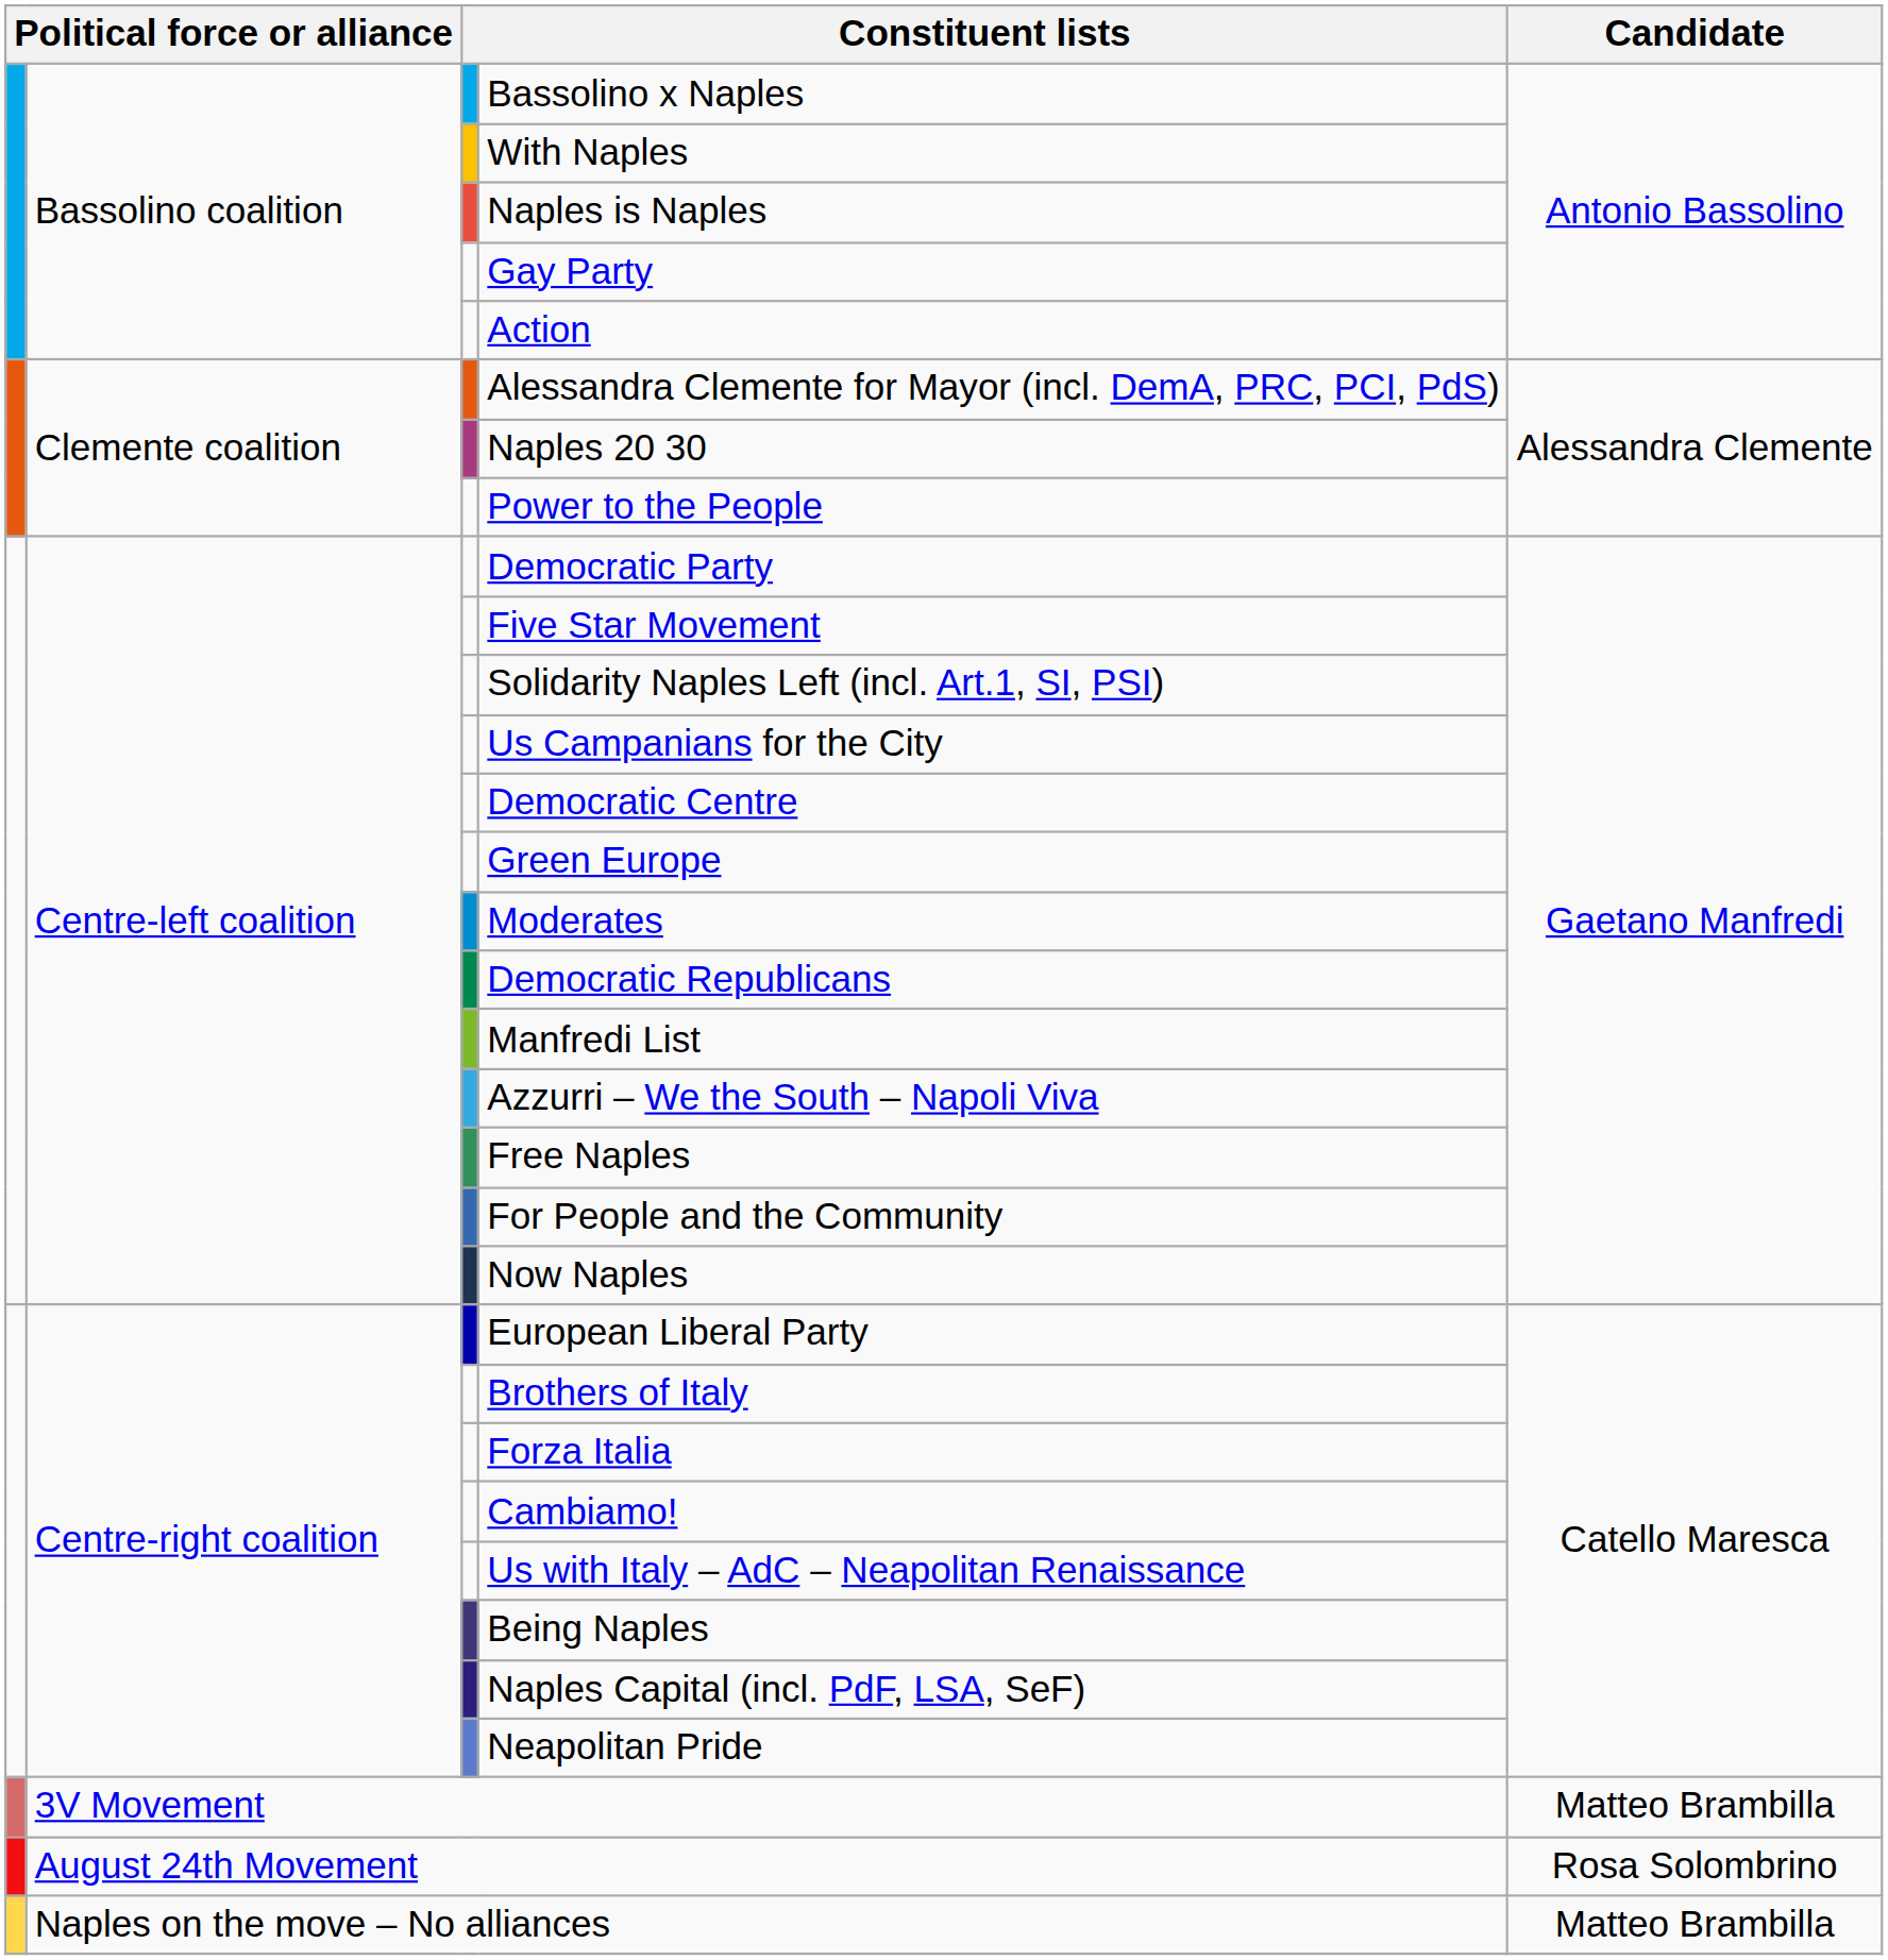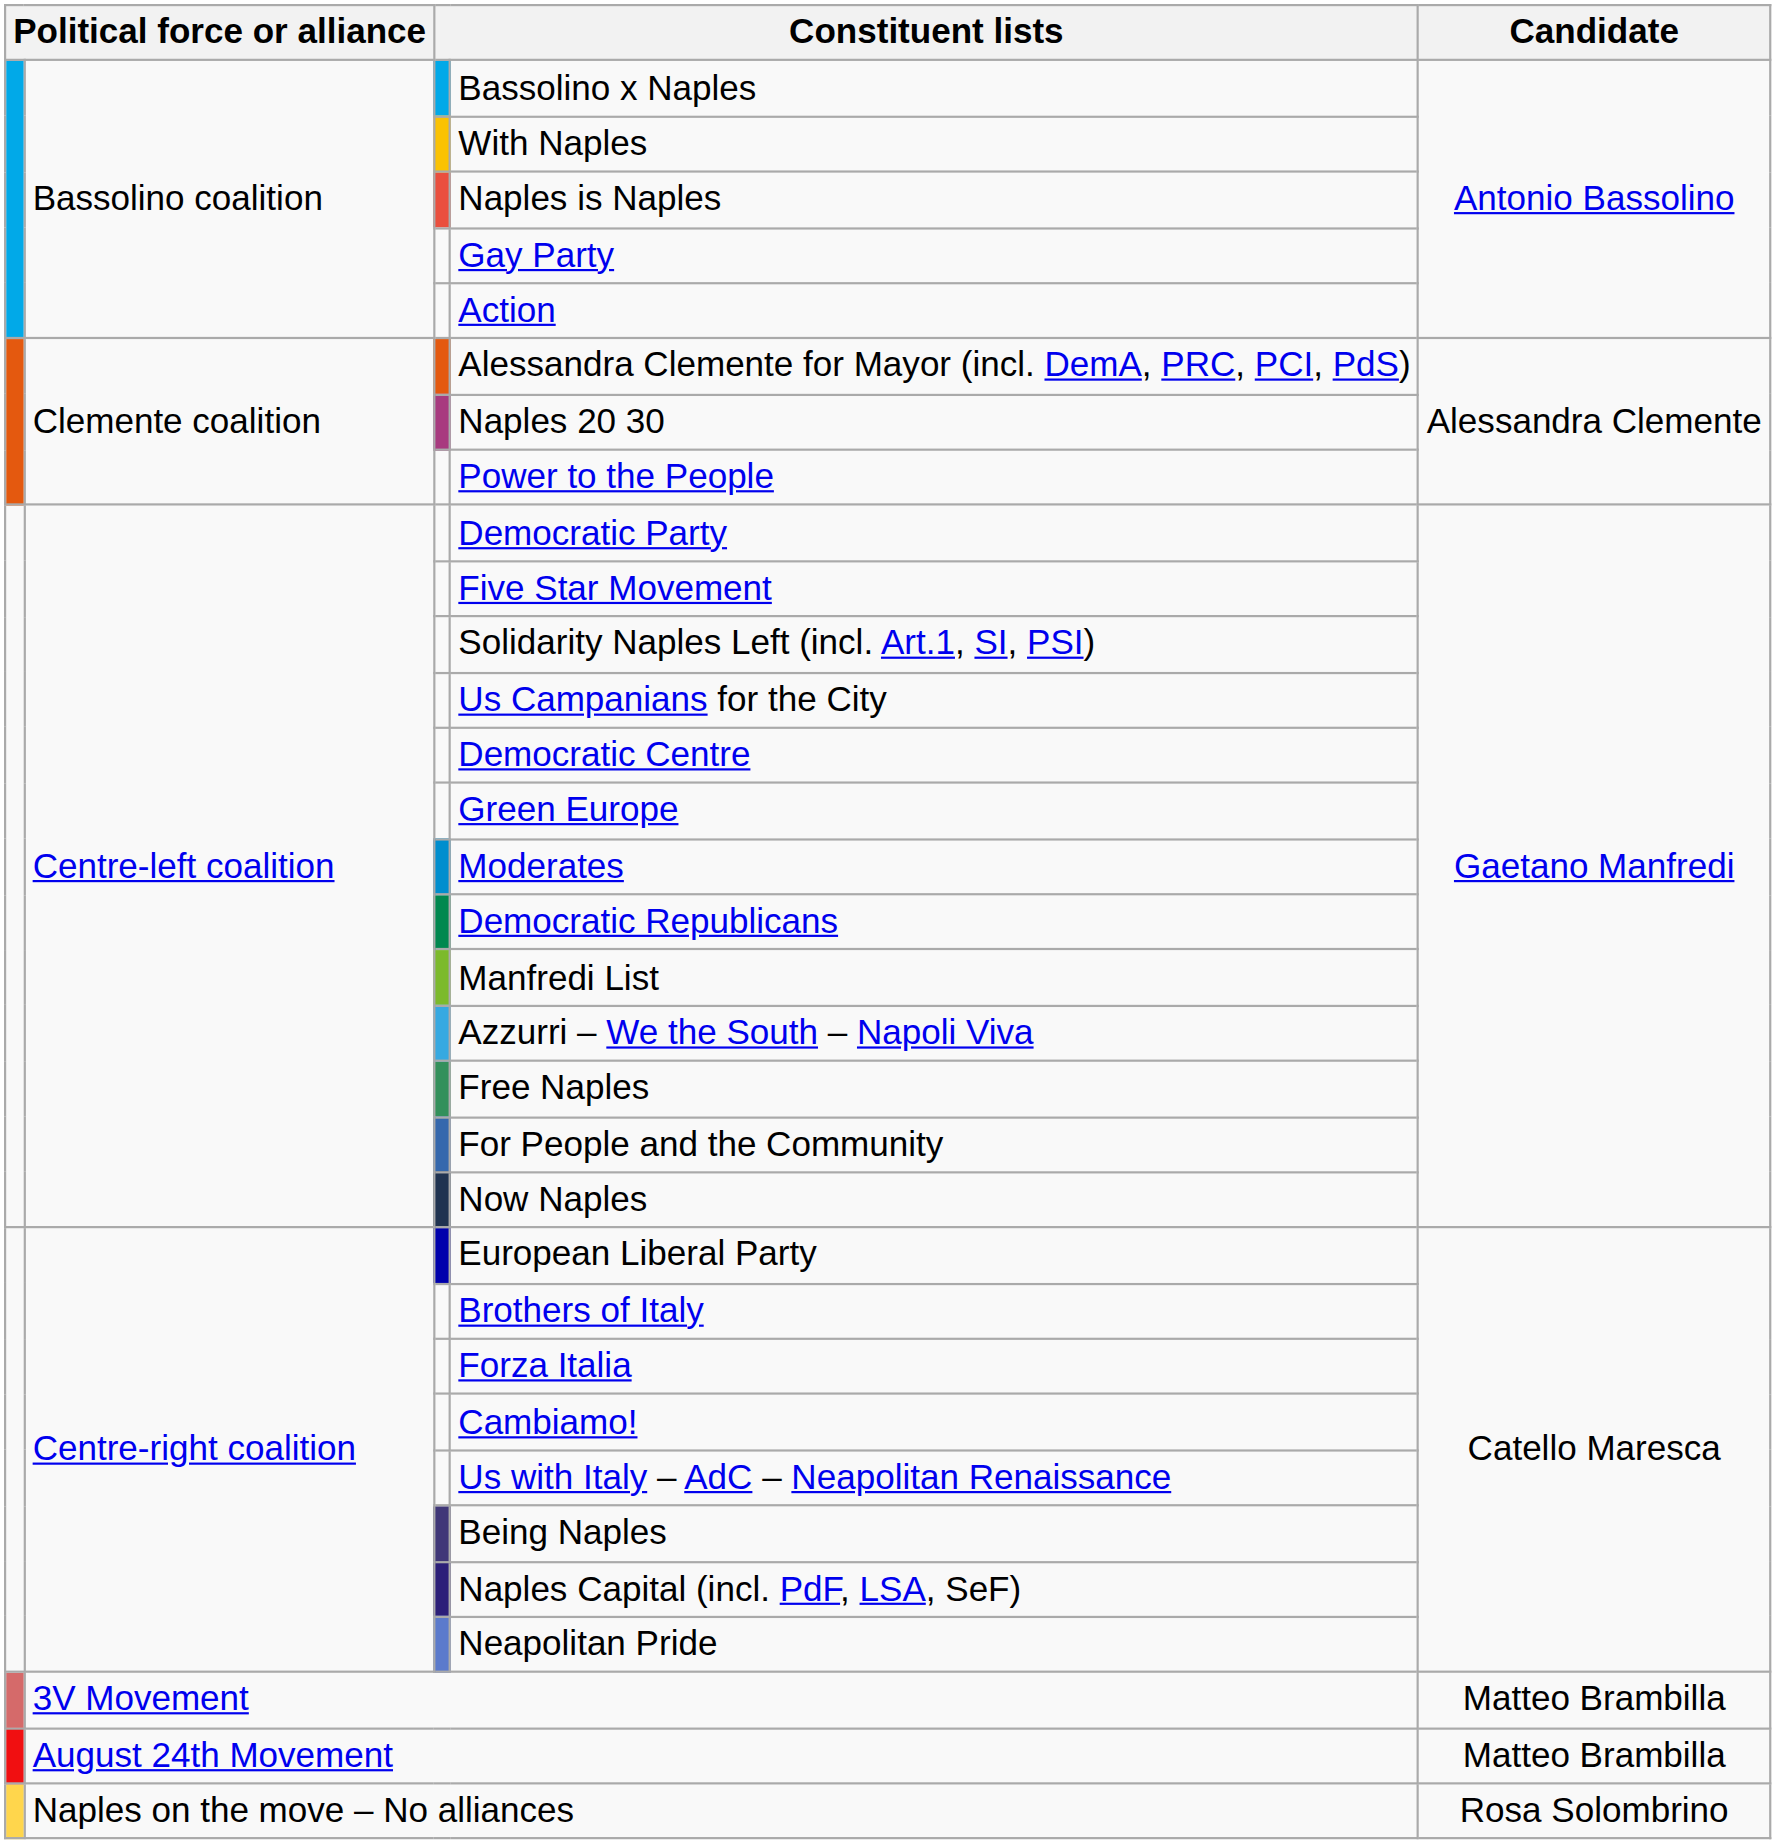August 24th Movement | Candidate: Rosa Solombrino -> Matteo Brambilla
Naples on the move – No alliances | Candidate: Matteo Brambilla -> Rosa Solombrino
